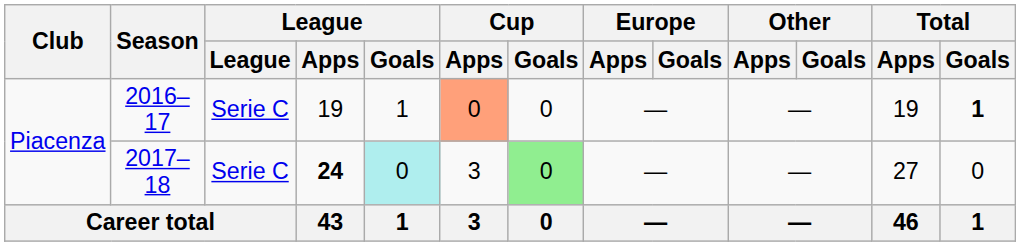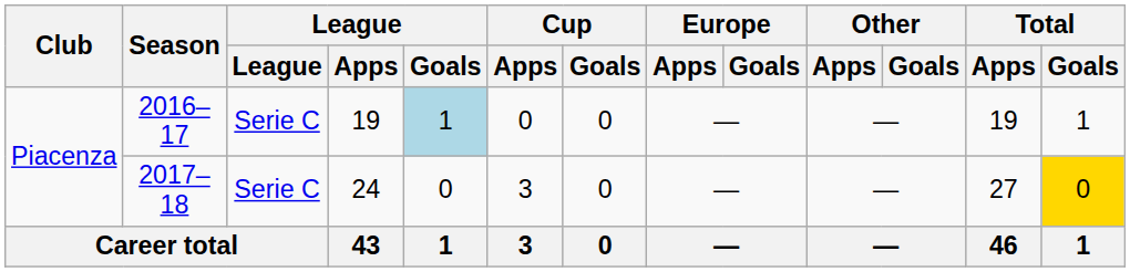2016–17 | League / Goals: no background -> lightblue background
2016–17 | Cup / Apps: lightsalmon background -> no background
2016–17 | Total / Goals: bold -> normal
2017–18 | League / Apps: bold -> normal
2017–18 | League / Goals: paleturquoise background -> no background
2017–18 | Cup / Goals: lightgreen background -> no background
2017–18 | Total / Goals: no background -> gold background
